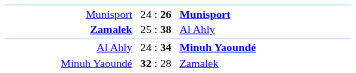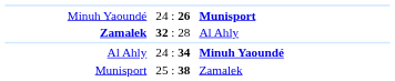row 1 | column 1: Munisport -> Minuh Yaoundé
row 2 | column 2: 25 : 38 -> 32 : 28
row 4 | column 1: Minuh Yaoundé -> Munisport
row 4 | column 2: 32 : 28 -> 25 : 38
